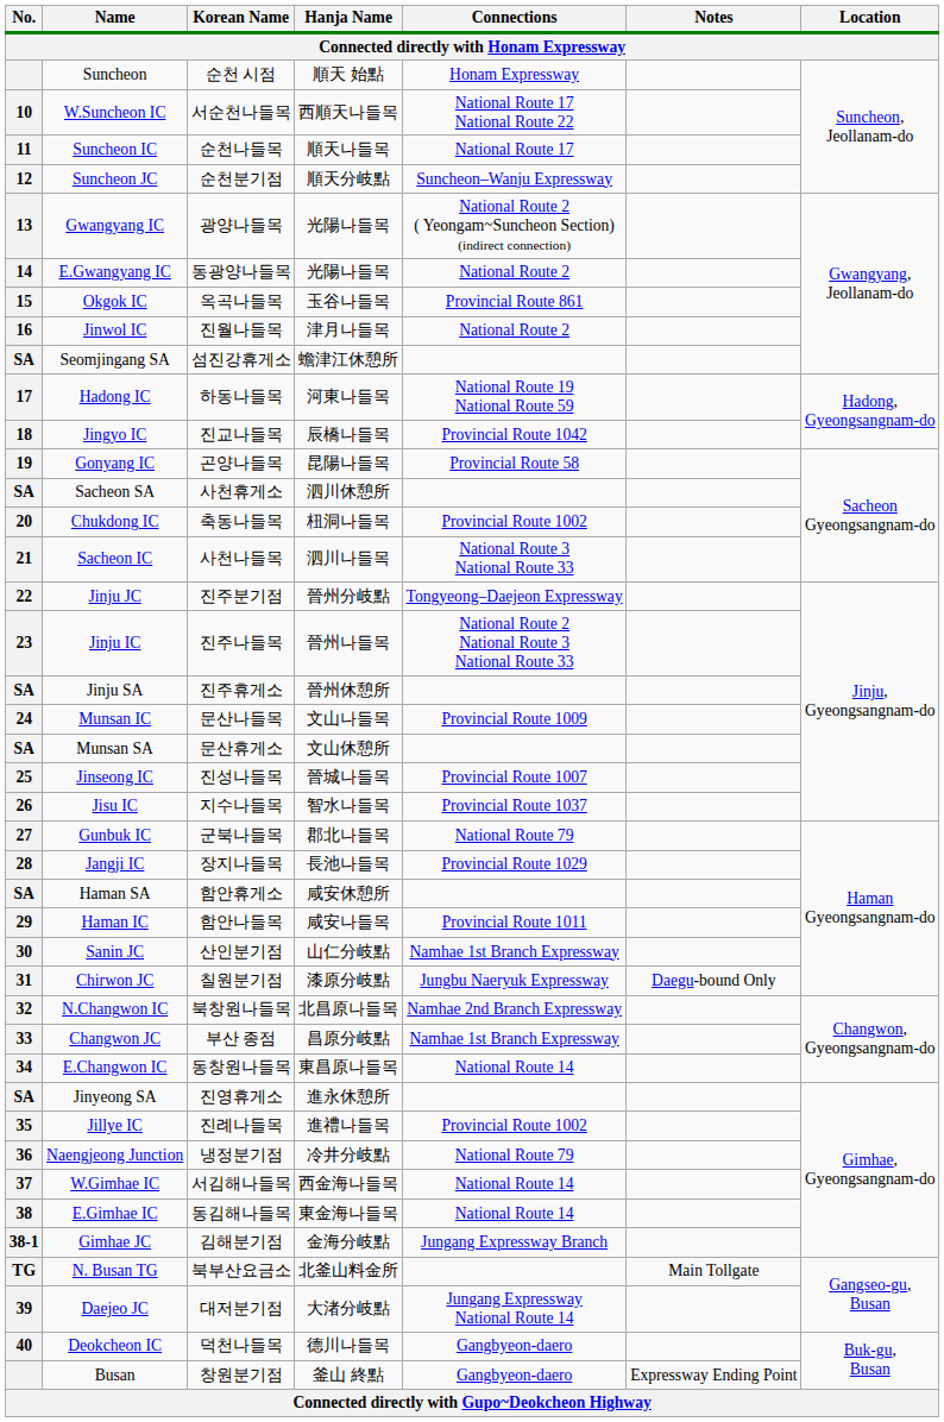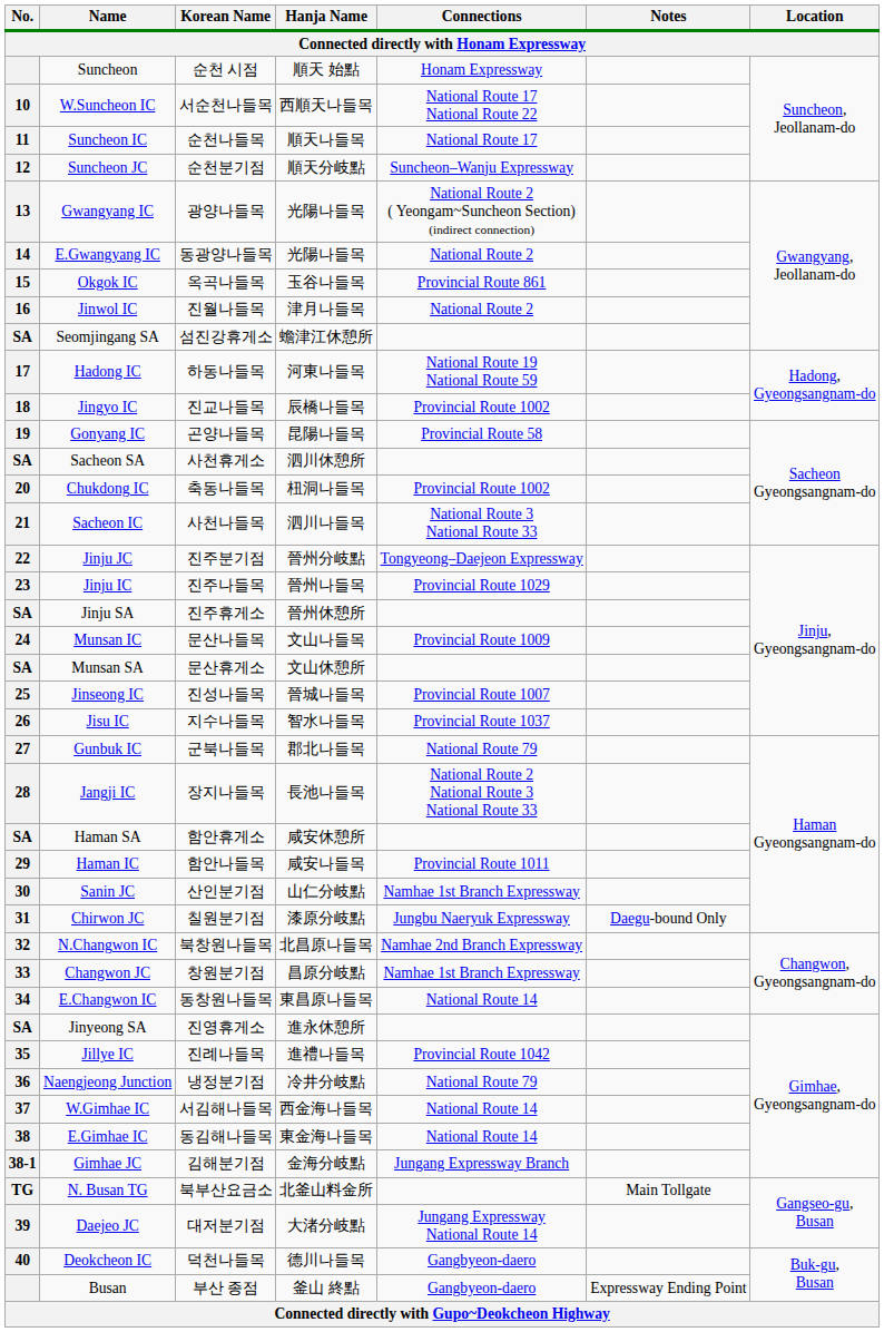Jingyo IC | Connections: Provincial Route 1042 -> Provincial Route 1002
Jinju IC | Connections: National Route 2 National Route 3 National Route 33 -> Provincial Route 1029
Jangji IC | Connections: Provincial Route 1029 -> National Route 2 National Route 3 National Route 33
Changwon JC | Korean Name: 부산 종점 -> 창원분기점
Jillye IC | Connections: Provincial Route 1002 -> Provincial Route 1042
Busan | Korean Name: 창원분기점 -> 부산 종점
